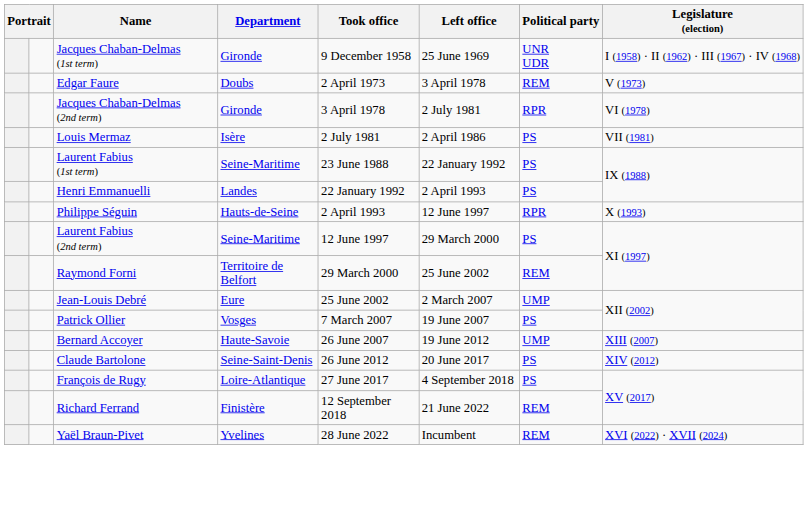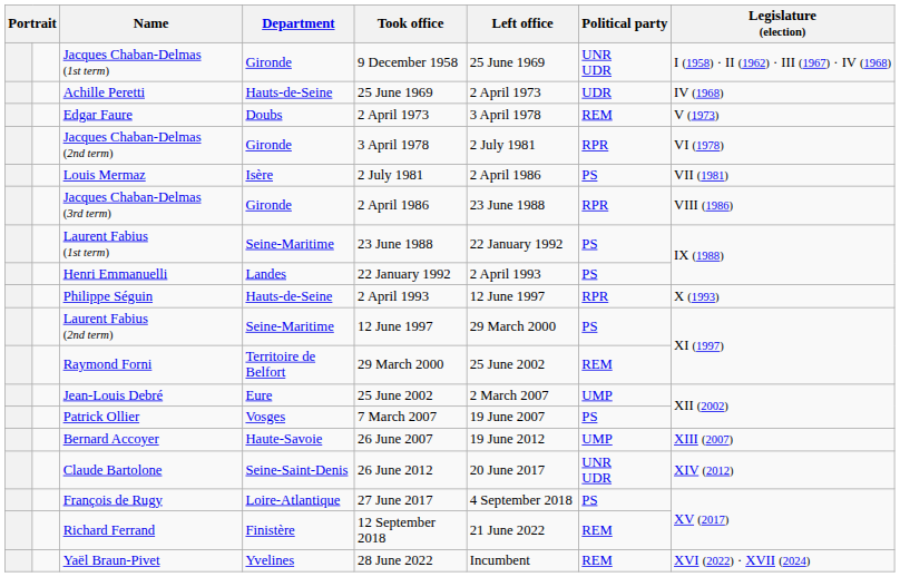+ row: Achille Peretti | Hauts-de-Seine | 25 June 1969 | 2 April 1973 | UDR | IV (1968)
+ row: Jacques Chaban-Delmas (3rd term) | Gironde | 2 April 1986 | 23 June 1988 | RPR | VIII (1986)
Claude Bartolone | Political party: PS -> UNR UDR
